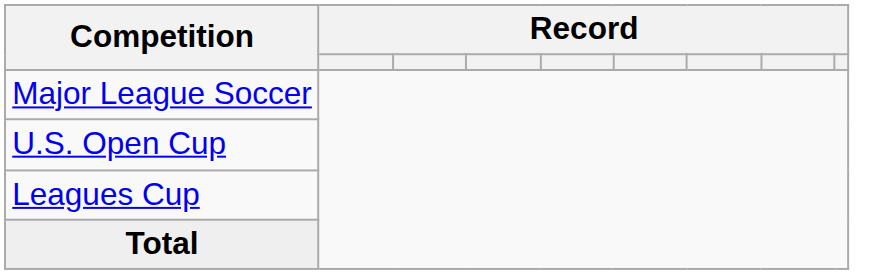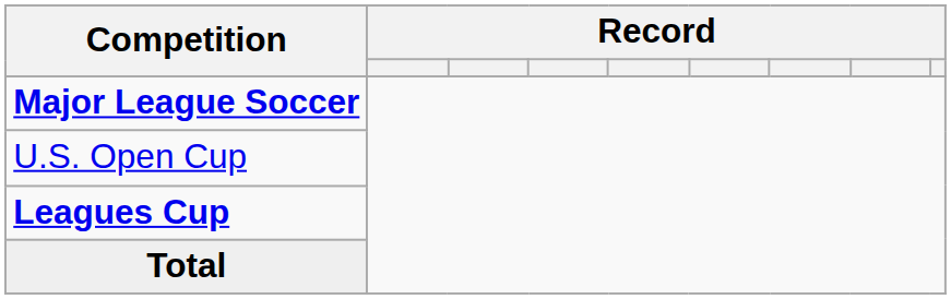Major League Soccer | Competition: normal -> bold
Leagues Cup | Competition: normal -> bold
